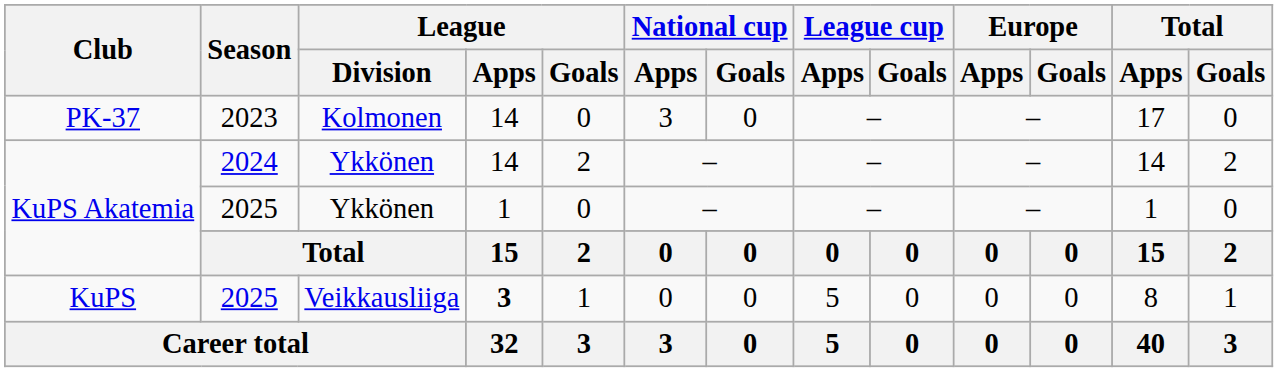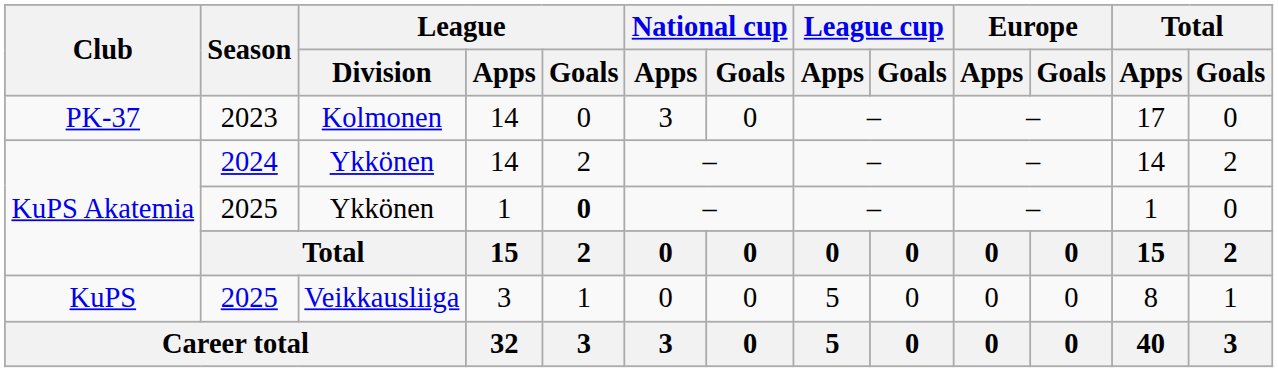KuPS Akatemia / 2025 | League / Goals: normal -> bold
KuPS | League / Apps: bold -> normal
